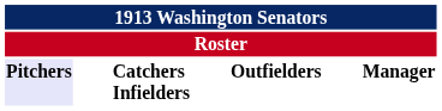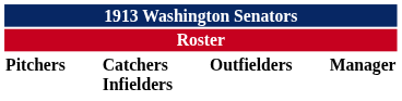Pitchers | column 1: lavender background -> no background
